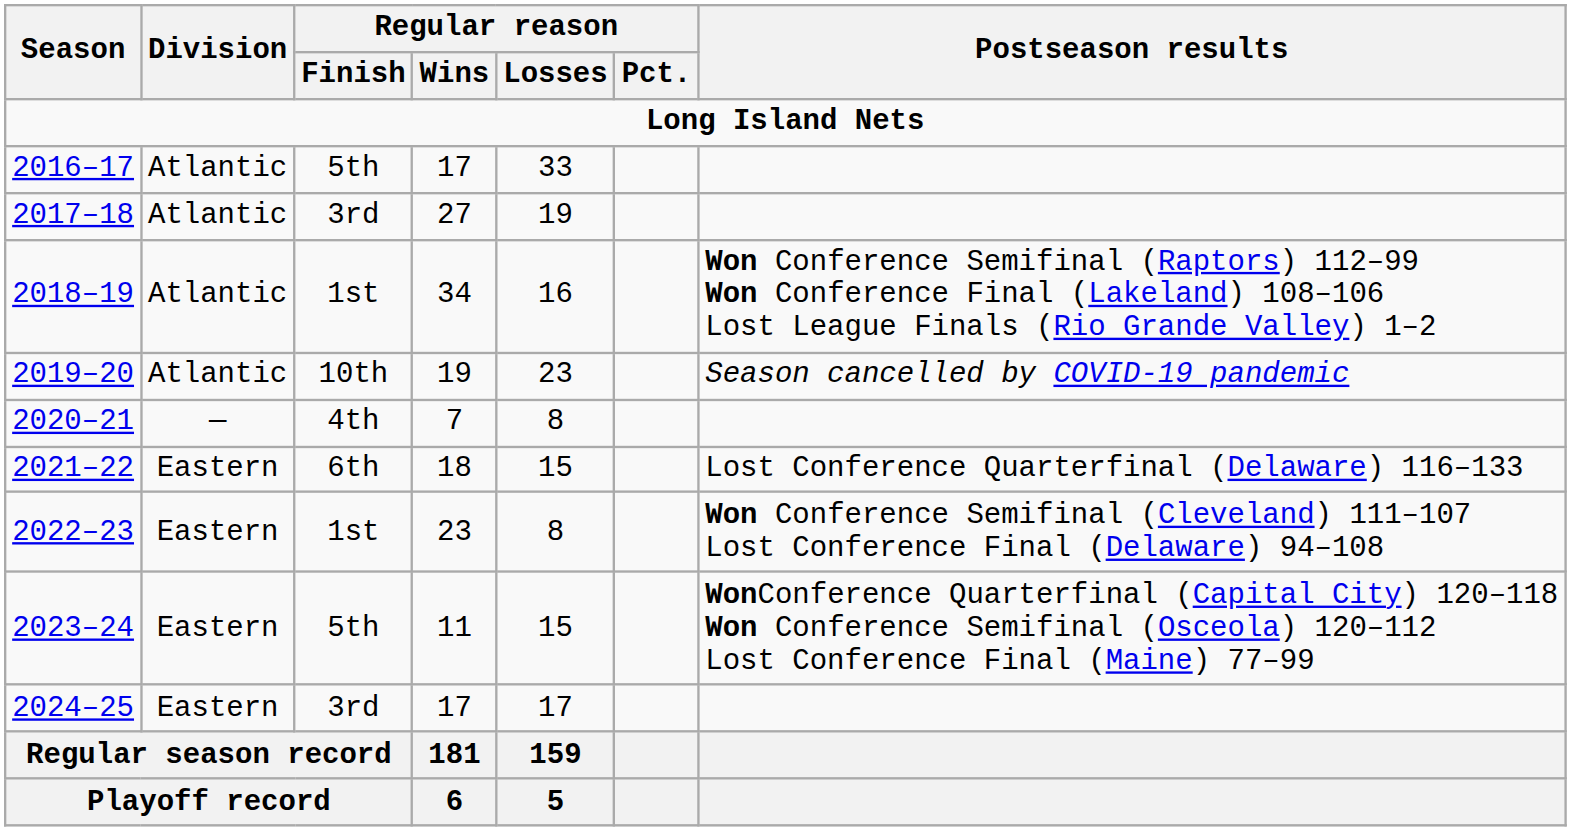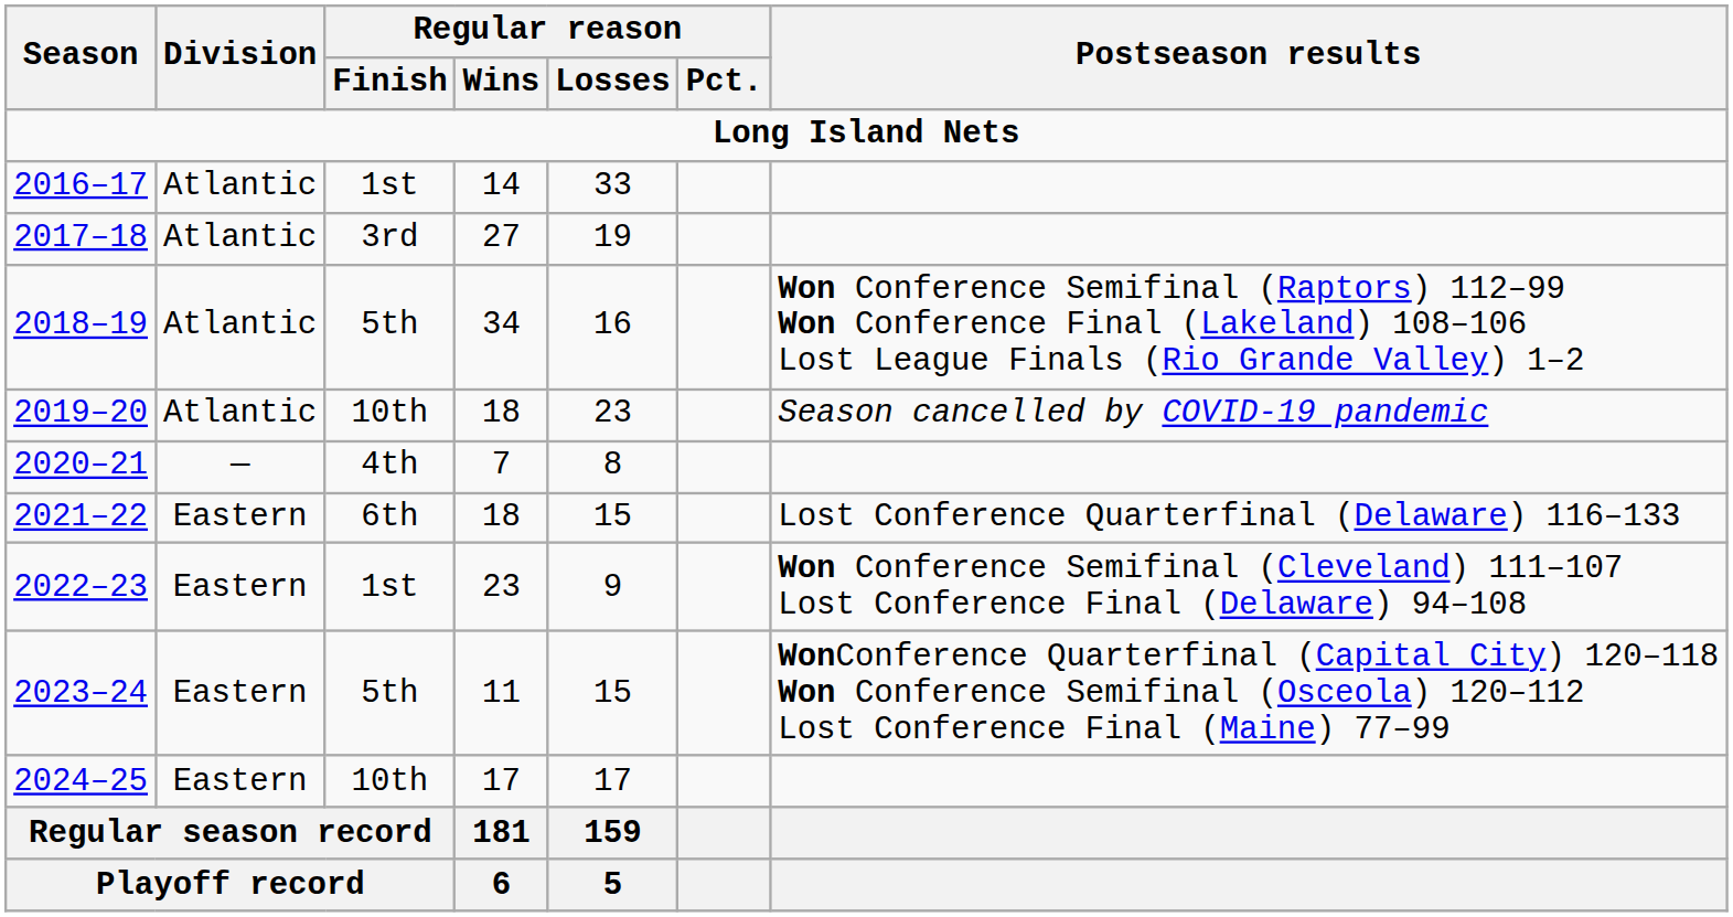2016–17 | Regular reason / Finish: 5th -> 1st
2016–17 | Regular reason / Wins: 17 -> 14
2018–19 | Regular reason / Finish: 1st -> 5th
2019–20 | Regular reason / Wins: 19 -> 18
2022–23 | Regular reason / Losses: 8 -> 9
2024–25 | Regular reason / Finish: 3rd -> 10th
